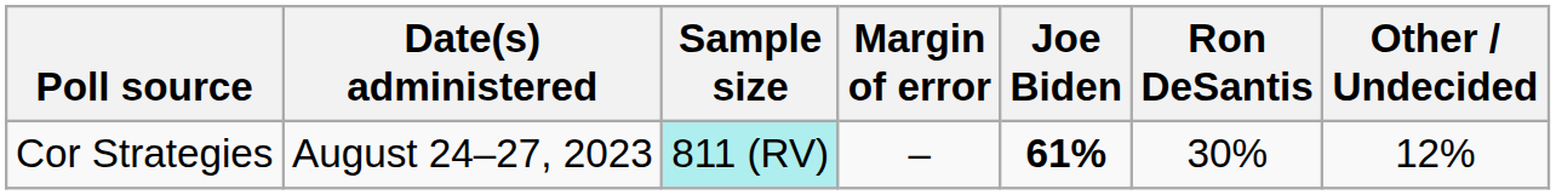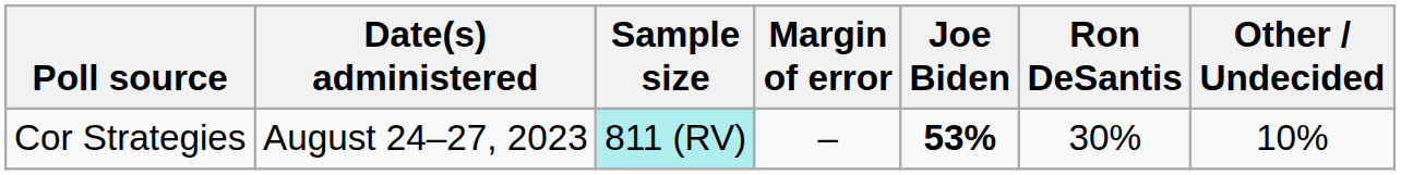Cor Strategies | Joe Biden: 61% -> 53%
Cor Strategies | Other / Undecided: 12% -> 10%
